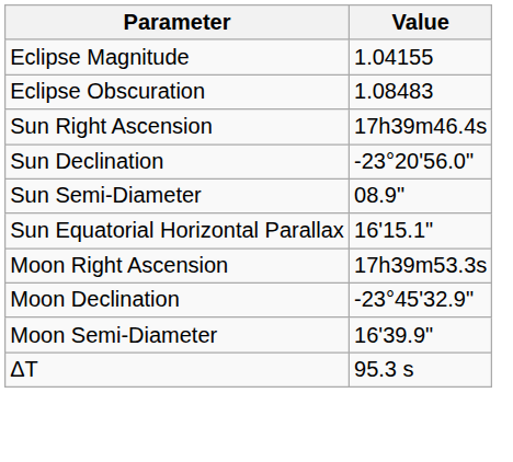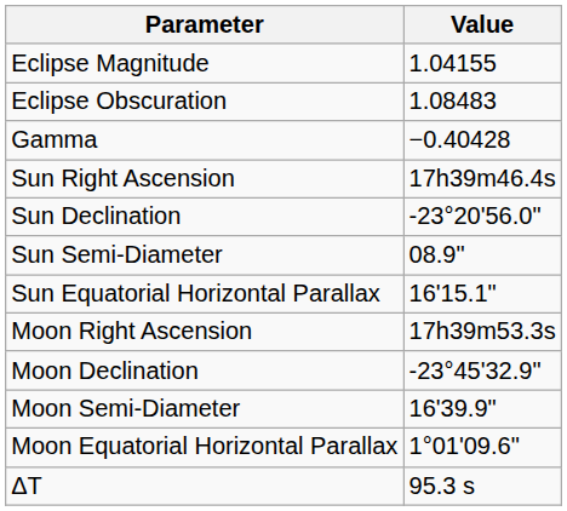+ row: Gamma | −0.40428
+ row: Moon Equatorial Horizontal Parallax | 1°01'09.6"
